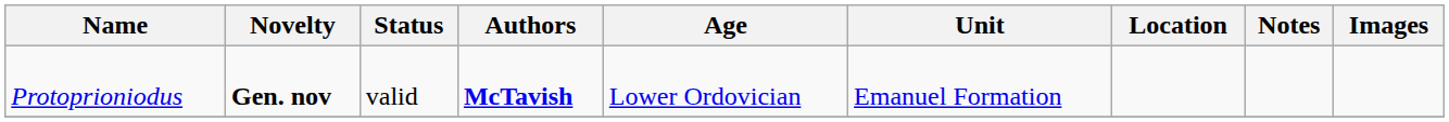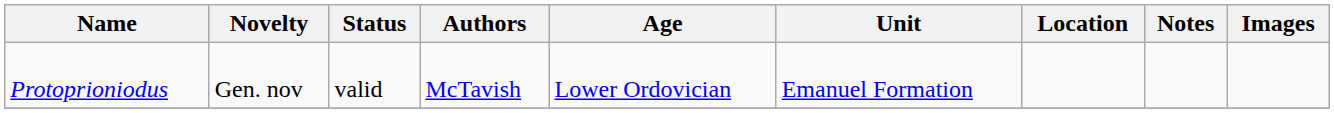Protoprioniodus | Novelty: bold -> normal
Protoprioniodus | Authors: bold -> normal
